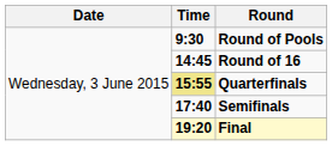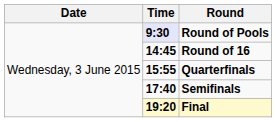Round of Pools | Time: no background -> lavender background
Quarterfinals | Time: khaki background -> no background
